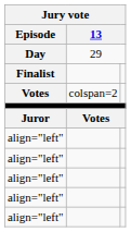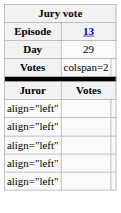- row: Finalist
